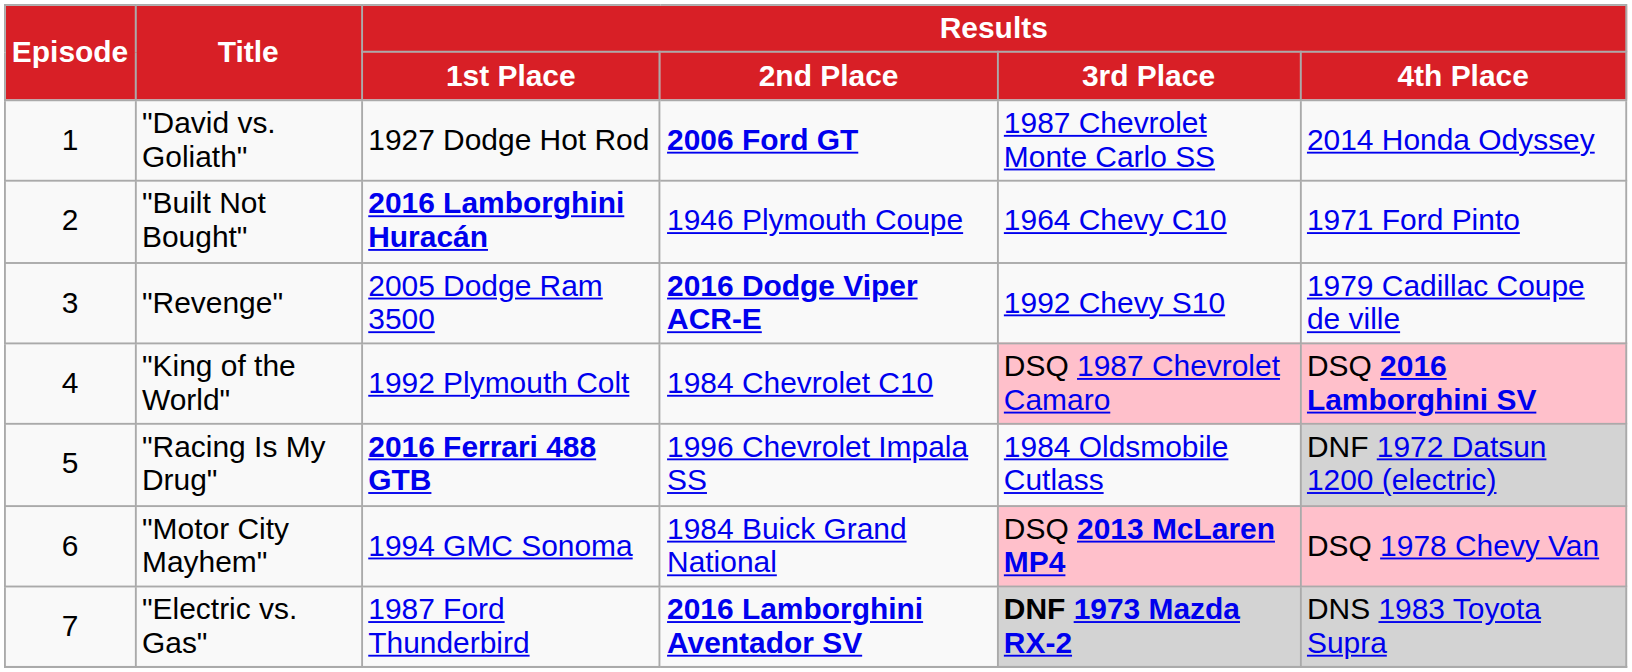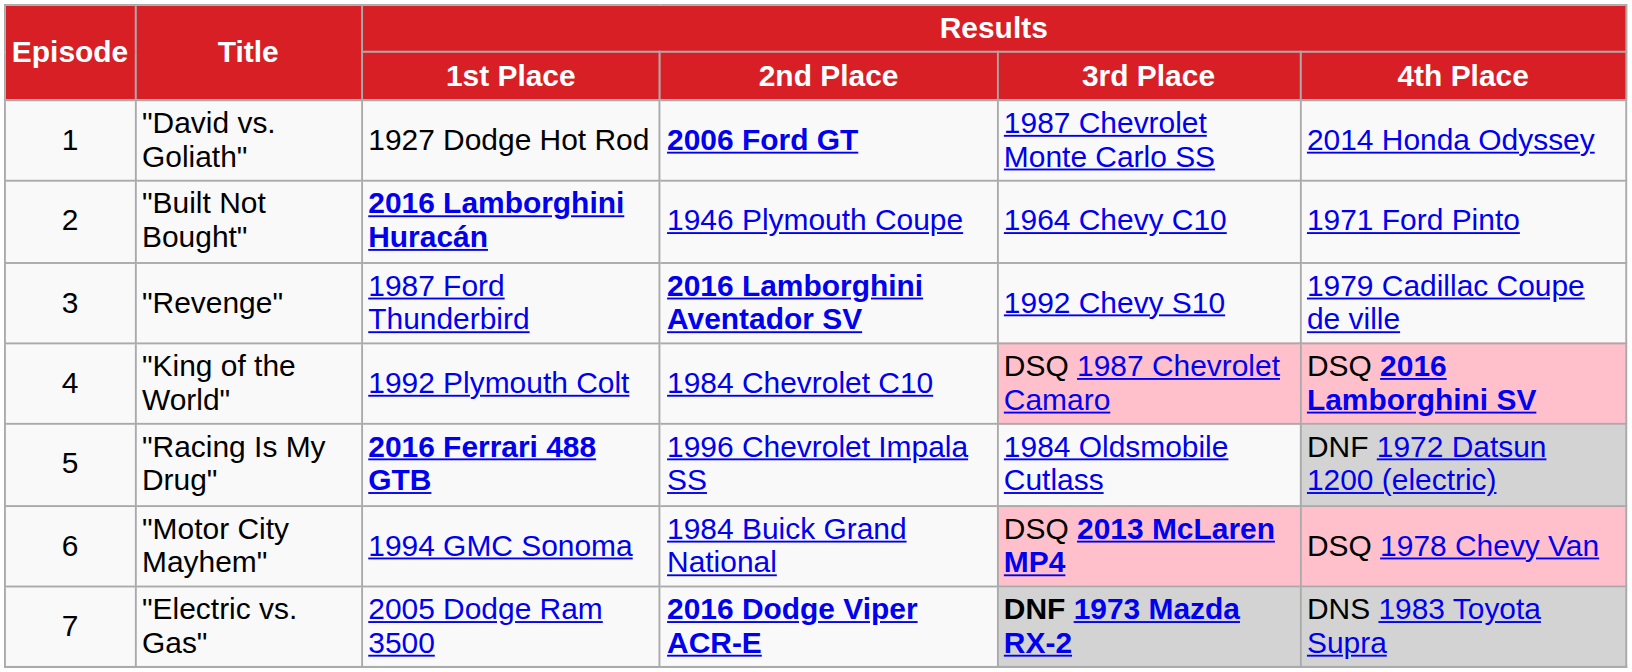"Revenge" | Results / 1st Place: 2005 Dodge Ram 3500 -> 1987 Ford Thunderbird
"Revenge" | Results / 2nd Place: 2016 Dodge Viper ACR-E -> 2016 Lamborghini Aventador SV
"Electric vs. Gas" | Results / 1st Place: 1987 Ford Thunderbird -> 2005 Dodge Ram 3500
"Electric vs. Gas" | Results / 2nd Place: 2016 Lamborghini Aventador SV -> 2016 Dodge Viper ACR-E
